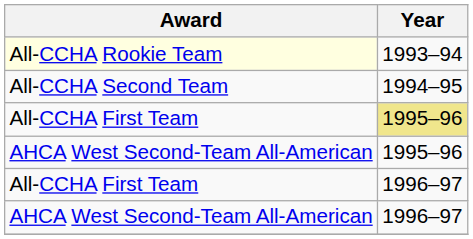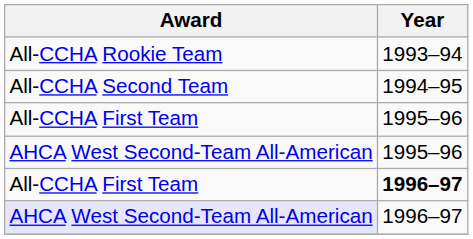row 2 | Award: lightyellow background -> no background
row 4 | Year: khaki background -> no background
row 6 | Year: normal -> bold
row 7 | Award: no background -> lavender background
